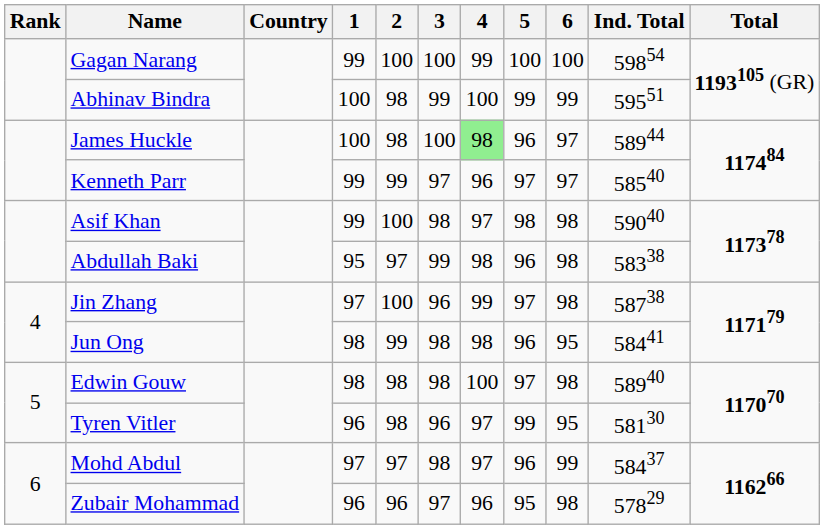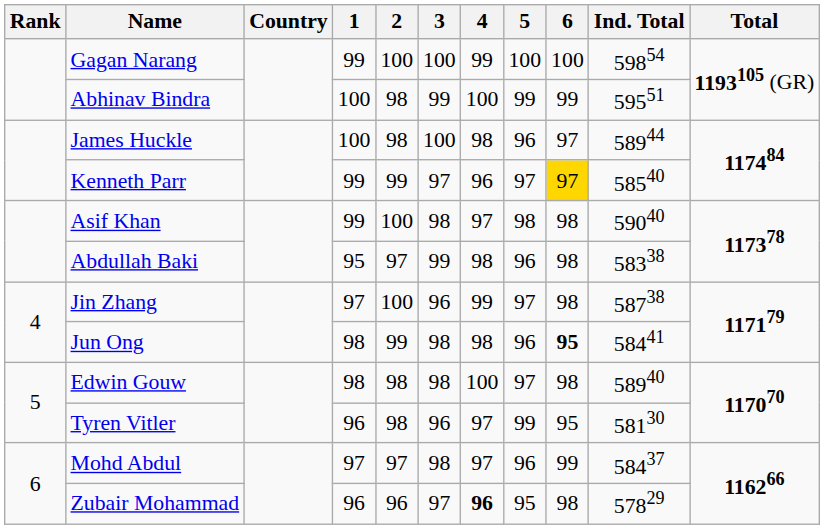James Huckle | 4: lightgreen background -> no background
Kenneth Parr | 6: no background -> gold background
Jun Ong | 6: normal -> bold
Zubair Mohammad | 4: normal -> bold
